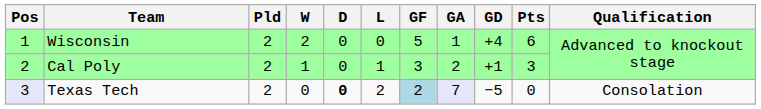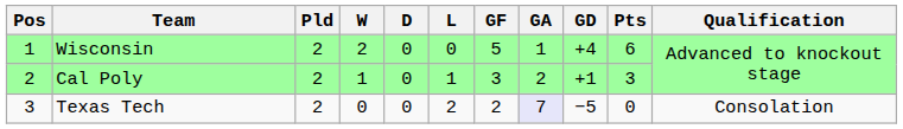Texas Tech | Pos: lavender background -> no background
Texas Tech | D: bold -> normal
Texas Tech | GF: lightblue background -> no background
